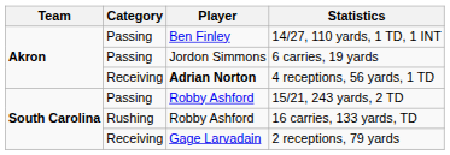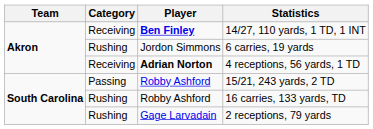14/27, 110 yards, 1 TD, 1 INT | Category: Passing -> Receiving
14/27, 110 yards, 1 TD, 1 INT | Player: normal -> bold
6 carries, 19 yards | Category: Passing -> Rushing
2 receptions, 79 yards | Category: Receiving -> Rushing
